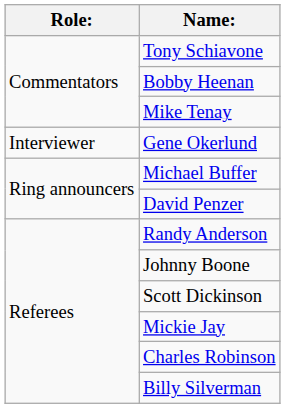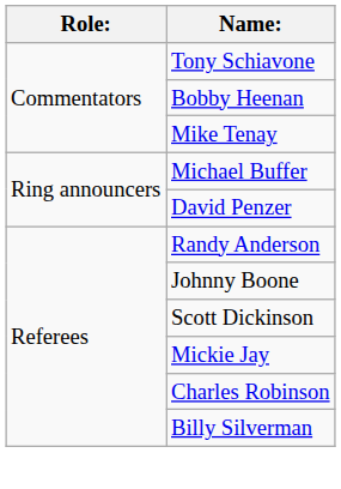- row: Interviewer | Gene Okerlund
